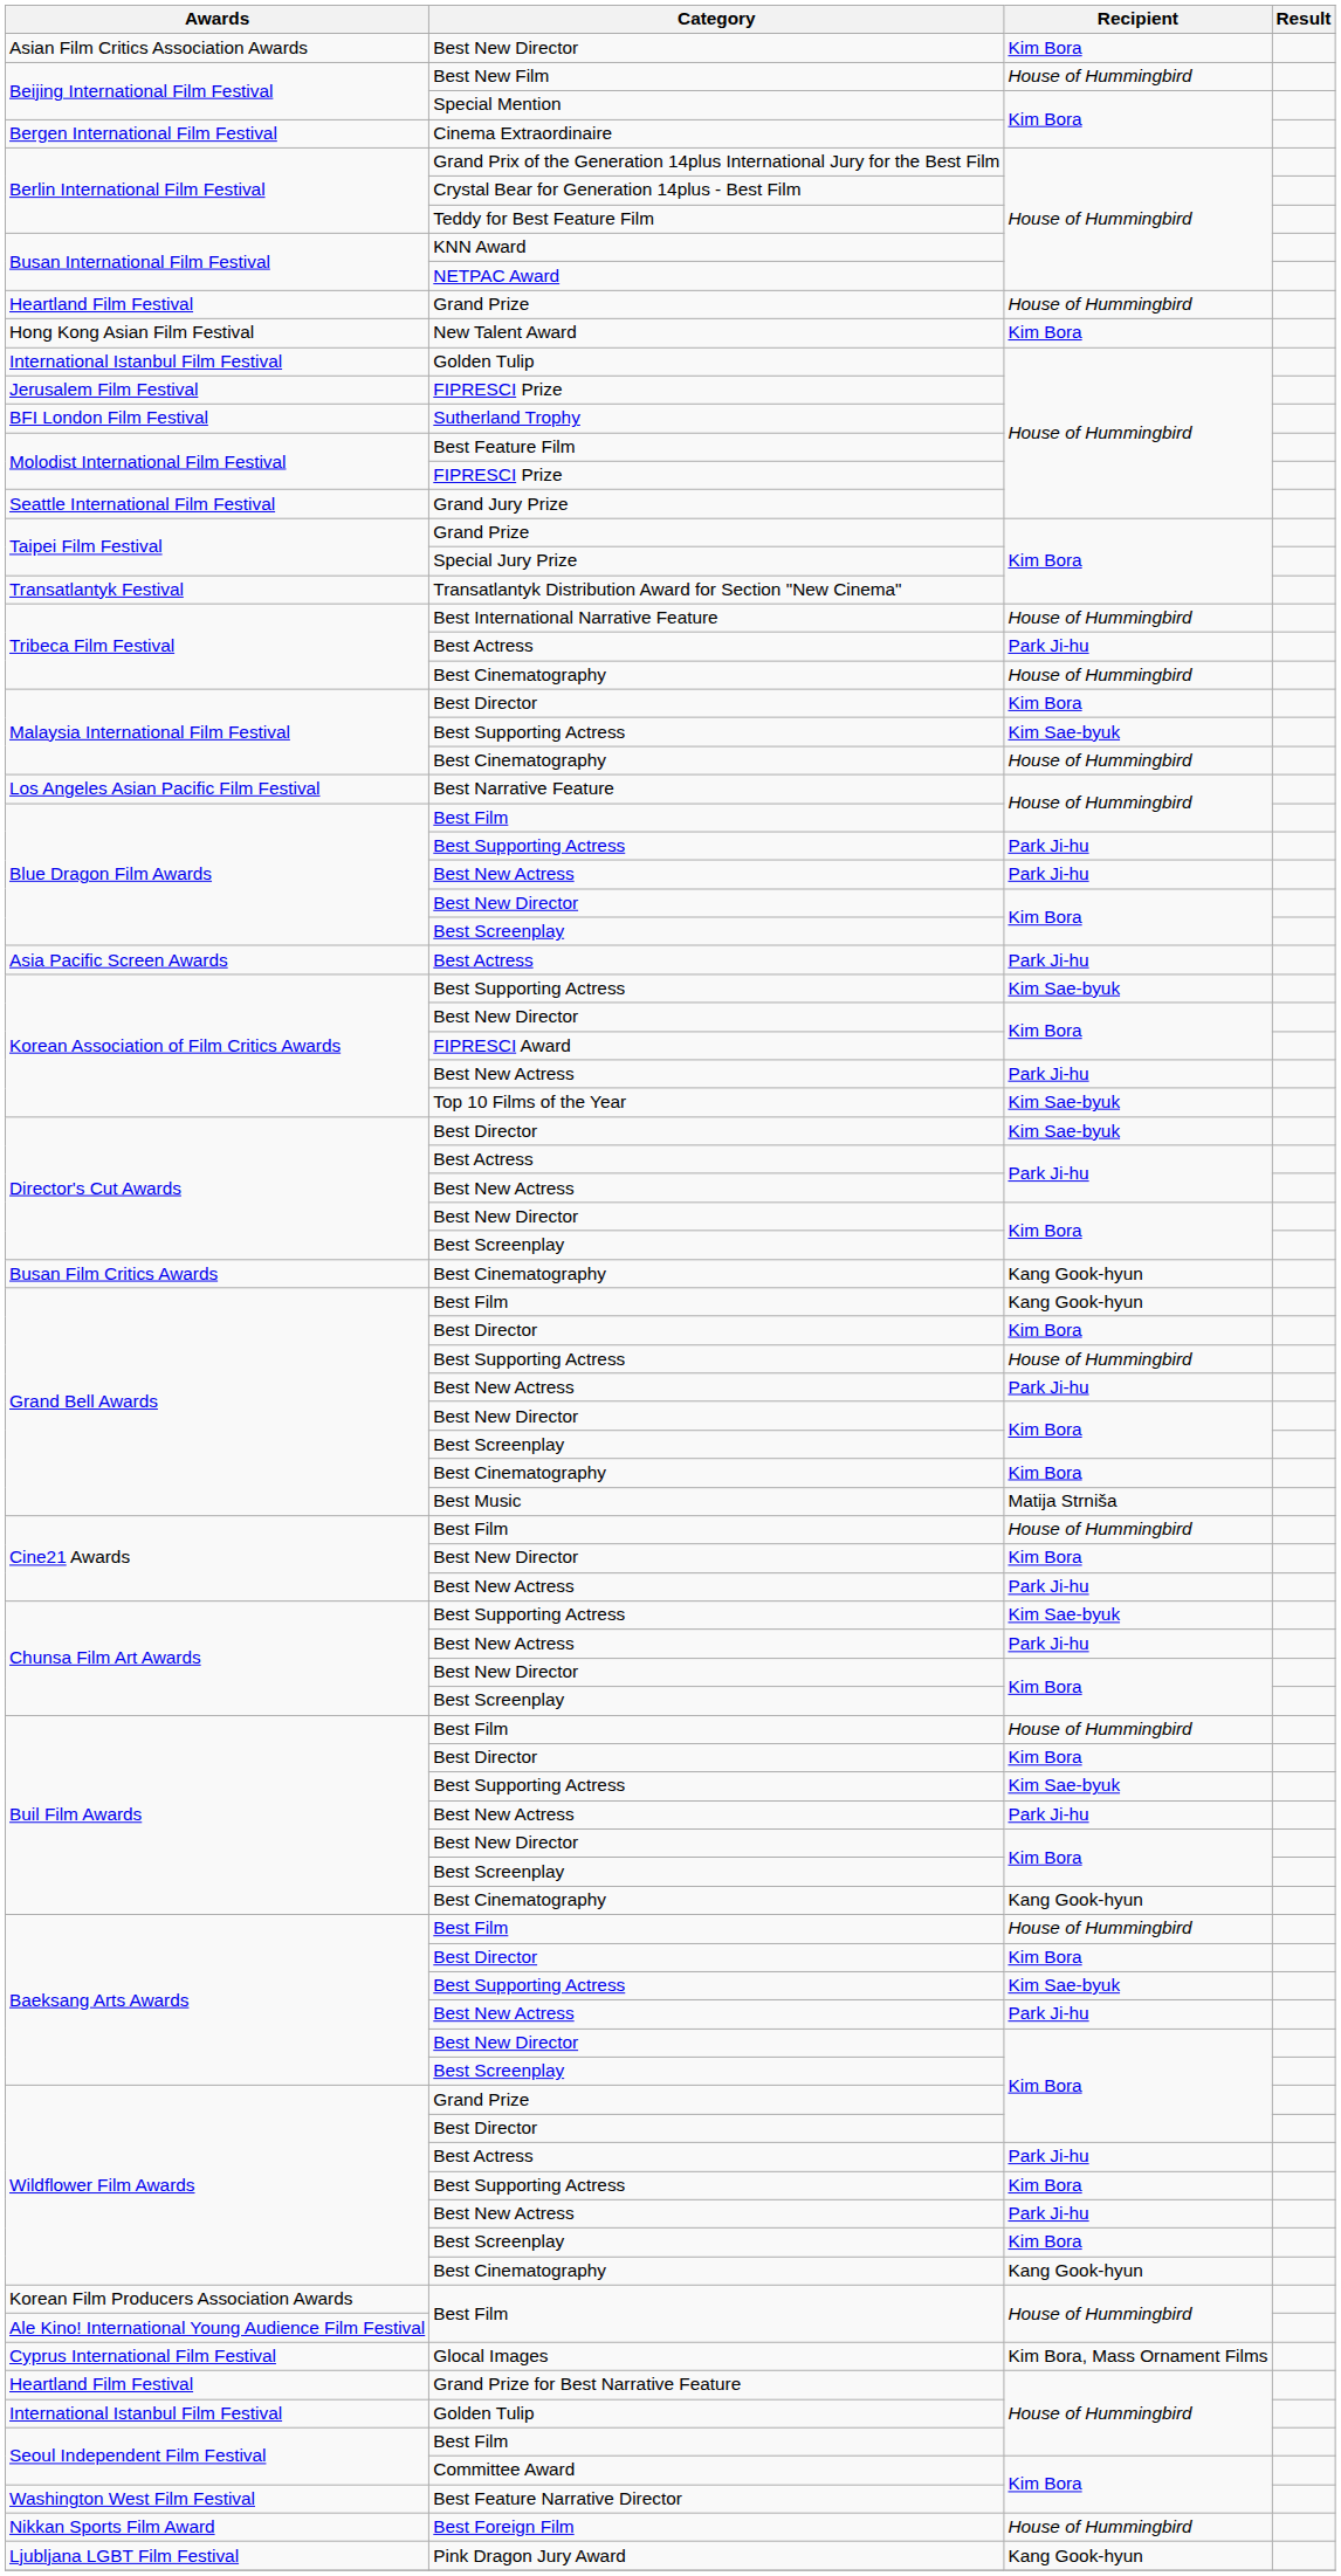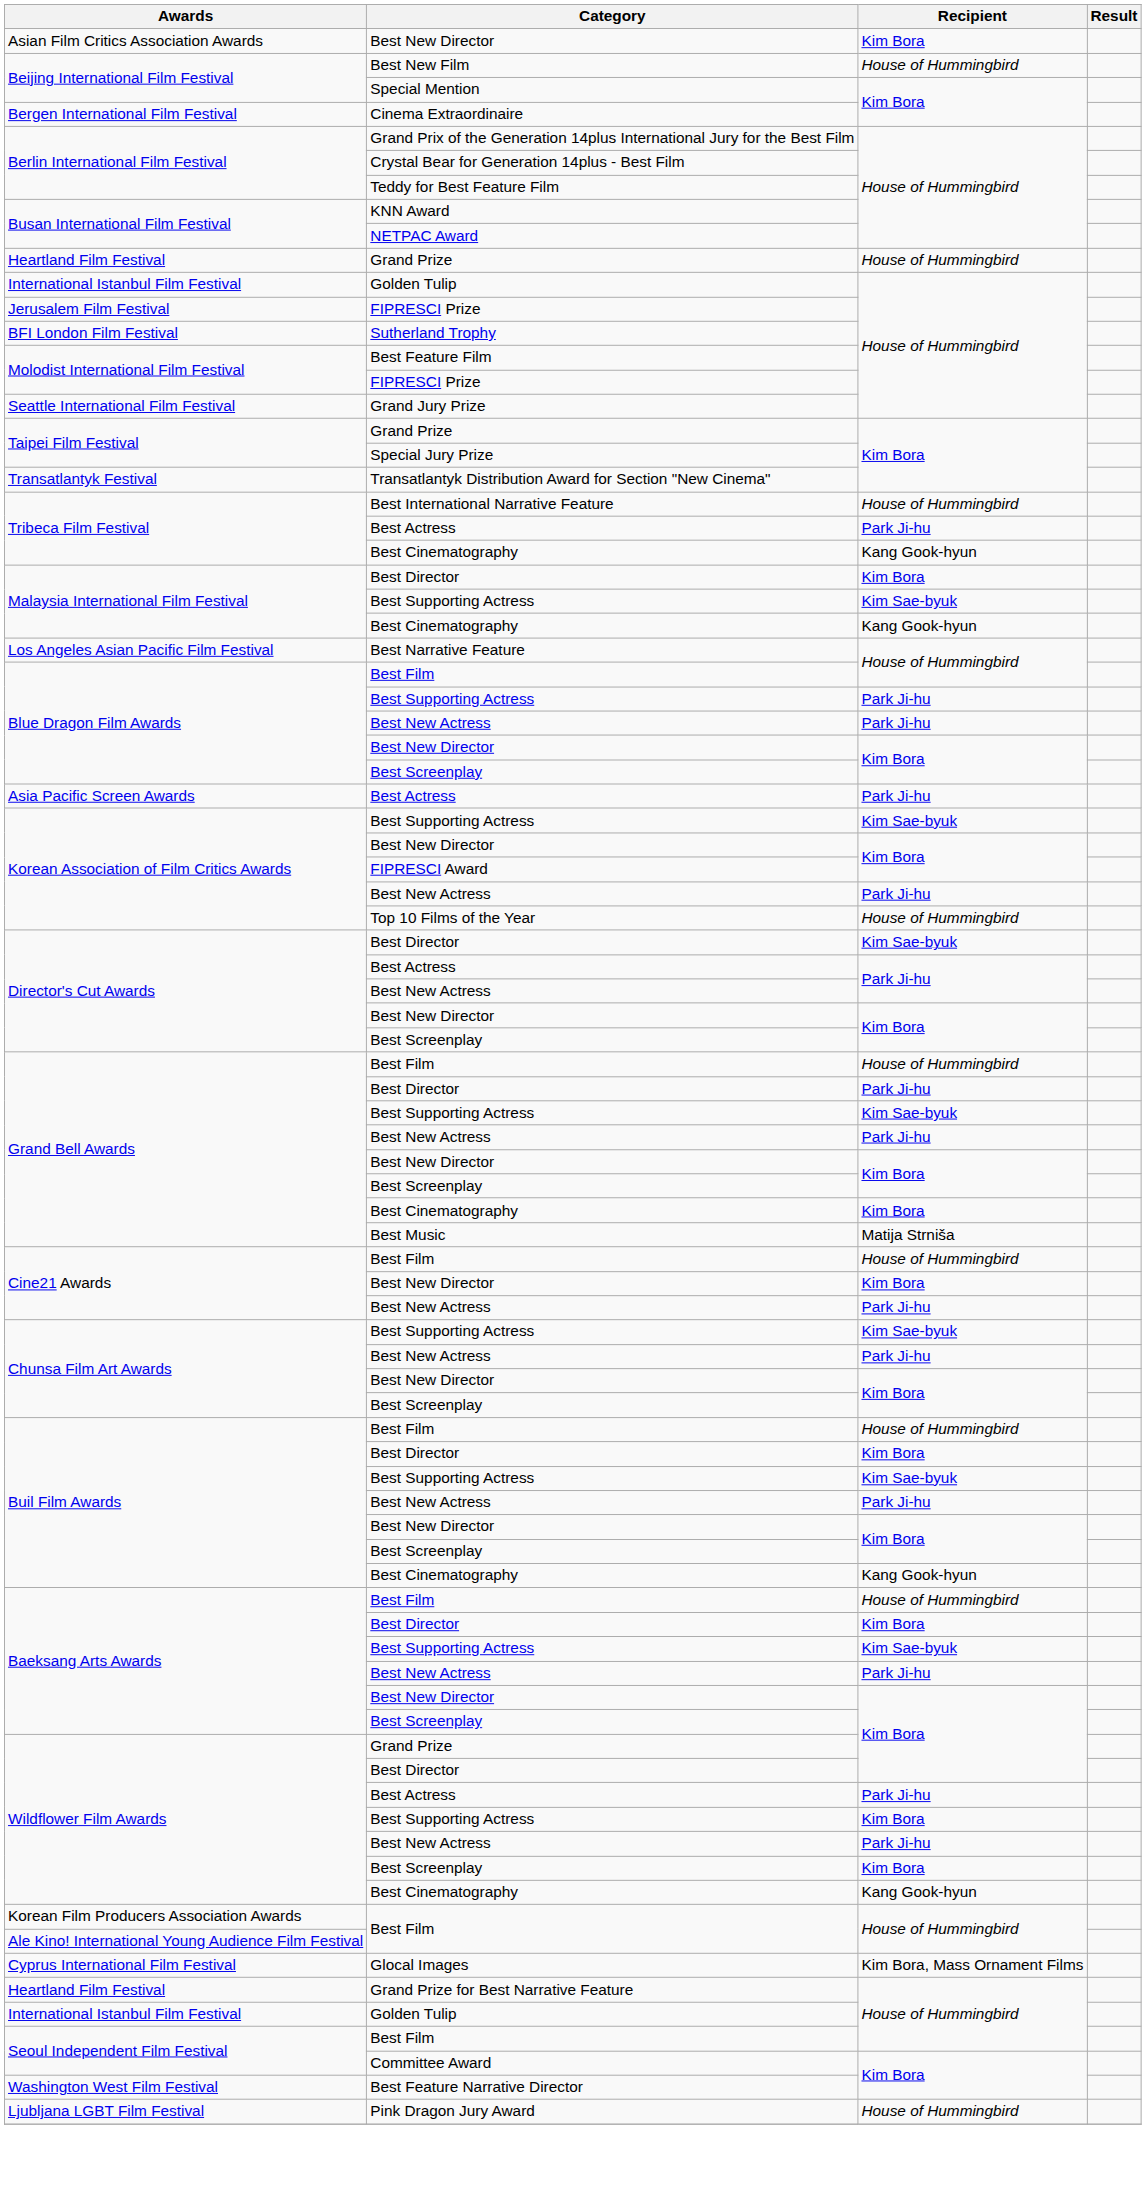- row: Hong Kong Asian Film Festival | New Talent Award | Kim Bora
Tribeca Film Festival / Best Cinematography | Recipient: House of Hummingbird -> Kang Gook-hyun
Malaysia International Film Festival / Best Cinematography | Recipient: House of Hummingbird -> Kang Gook-hyun
Top 10 Films of the Year | Recipient: Kim Sae-byuk -> House of Hummingbird
- row: Busan Film Critics Awards | Best Cinematography | Kang Gook-hyun
Grand Bell Awards / Best Film | Recipient: Kang Gook-hyun -> House of Hummingbird
Grand Bell Awards / Best Director | Recipient: Kim Bora -> Park Ji-hu
Grand Bell Awards / Best Supporting Actress | Recipient: House of Hummingbird -> Kim Sae-byuk
- row: Nikkan Sports Film Award | Best Foreign Film | House of Hummingbird
Pink Dragon Jury Award | Recipient: Kang Gook-hyun -> House of Hummingbird
